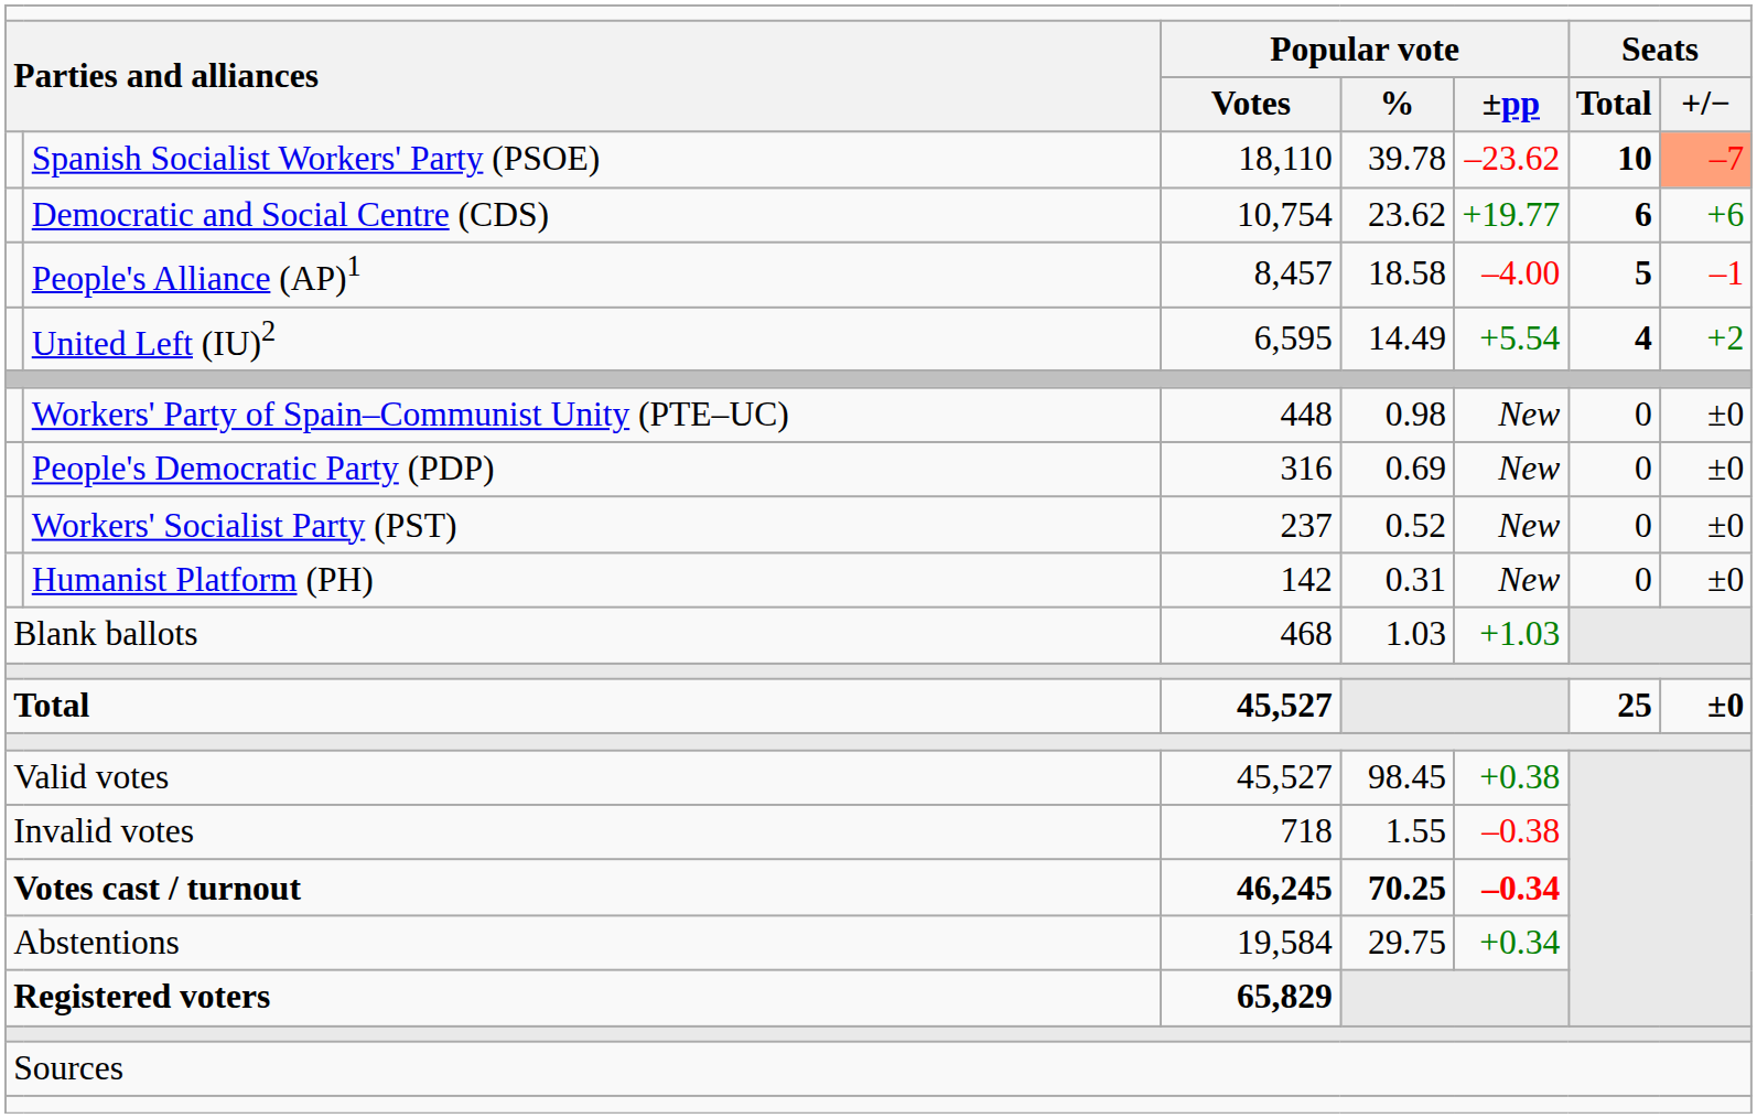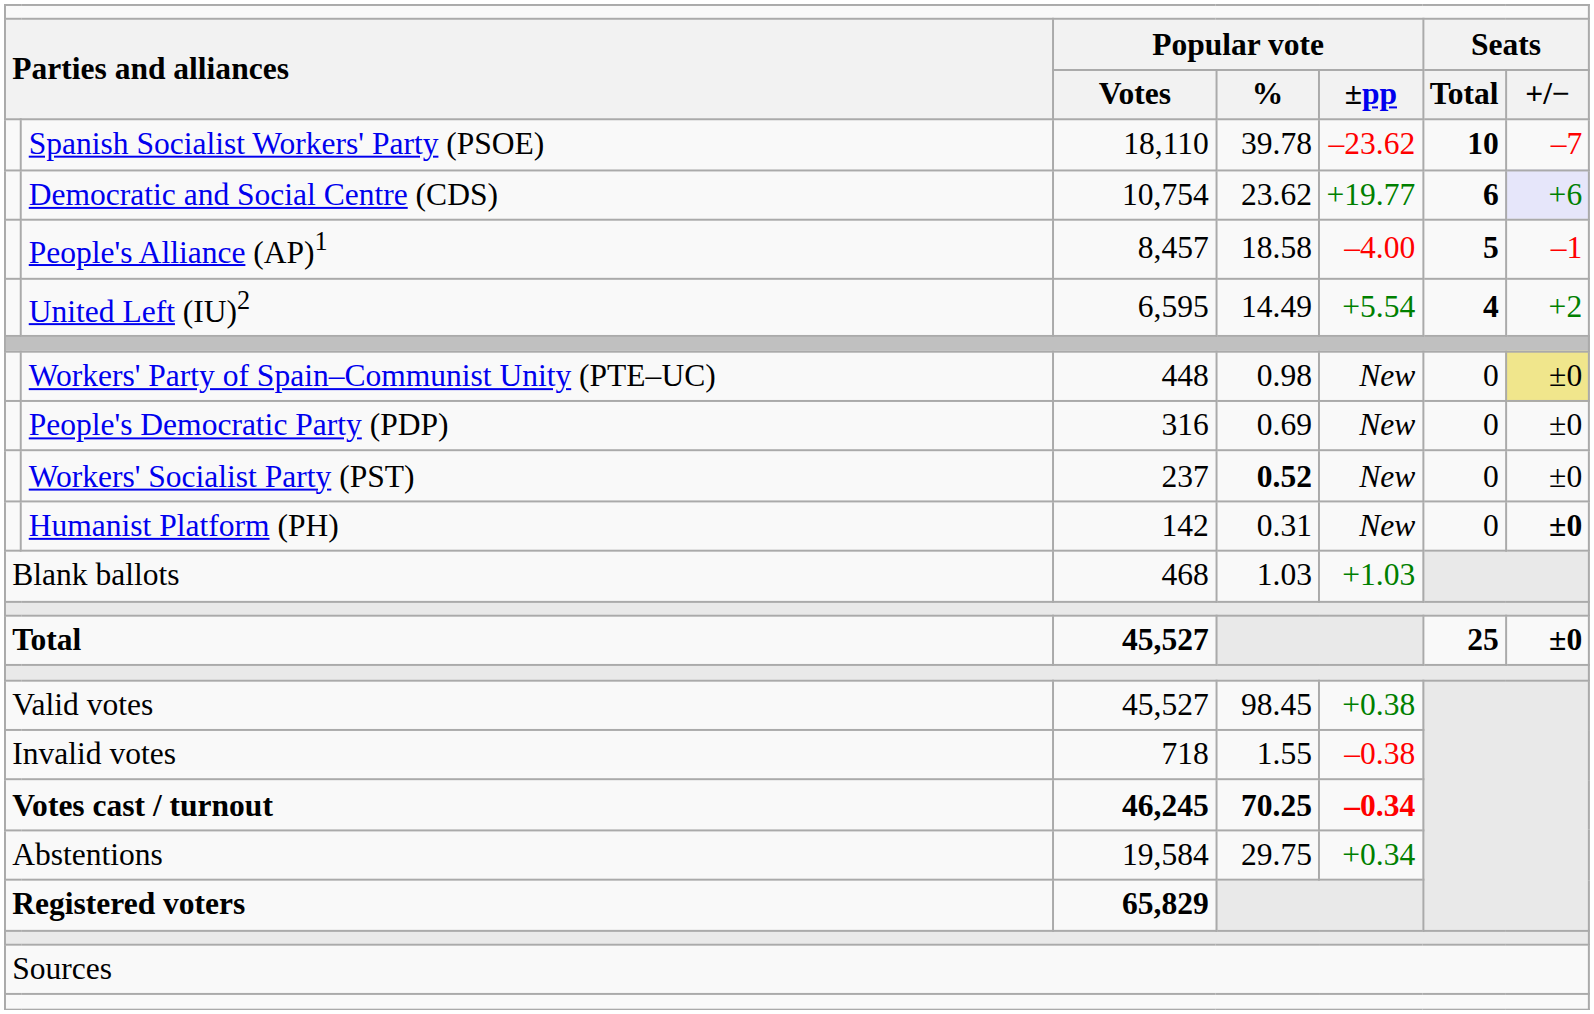Spanish Socialist Workers' Party (PSOE) | column 7: lightsalmon background -> no background
Democratic and Social Centre (CDS) | column 7: no background -> lavender background
Workers' Party of Spain–Communist Unity (PTE–UC) | column 7: no background -> khaki background
Workers' Socialist Party (PST) | column 4: normal -> bold
Humanist Platform (PH) | column 7: normal -> bold
